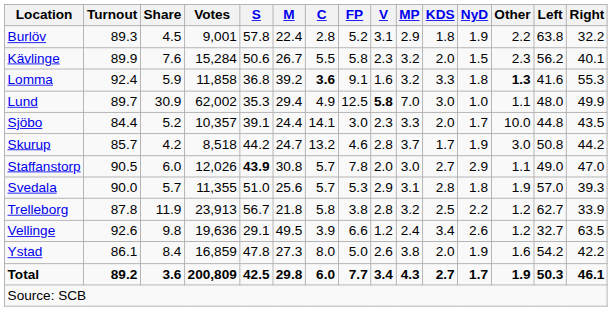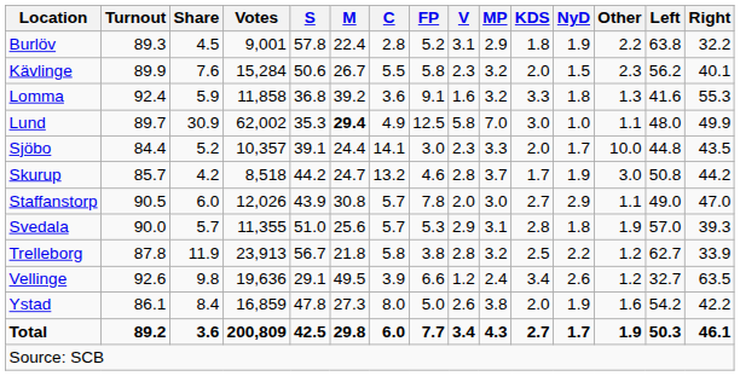Lomma | C: bold -> normal
Lomma | Other: bold -> normal
Lund | M: normal -> bold
Lund | V: bold -> normal
Staffanstorp | S: bold -> normal
